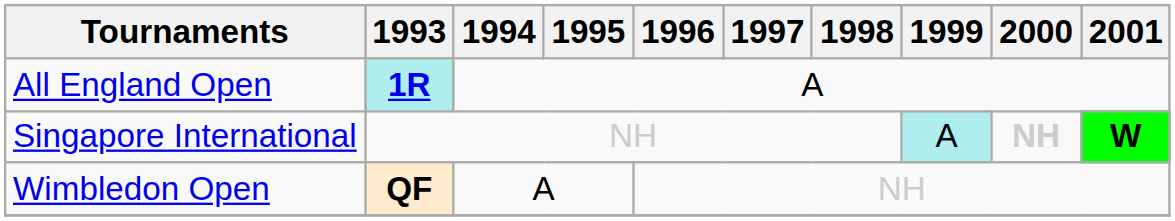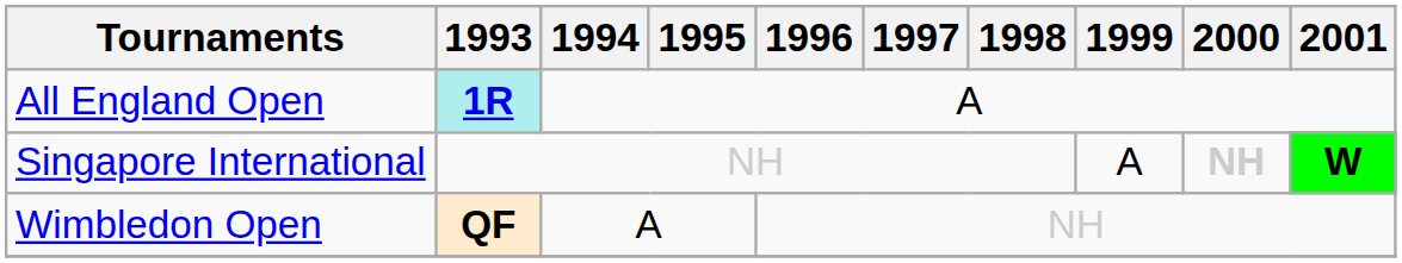Singapore International | 1999: paleturquoise background -> no background
